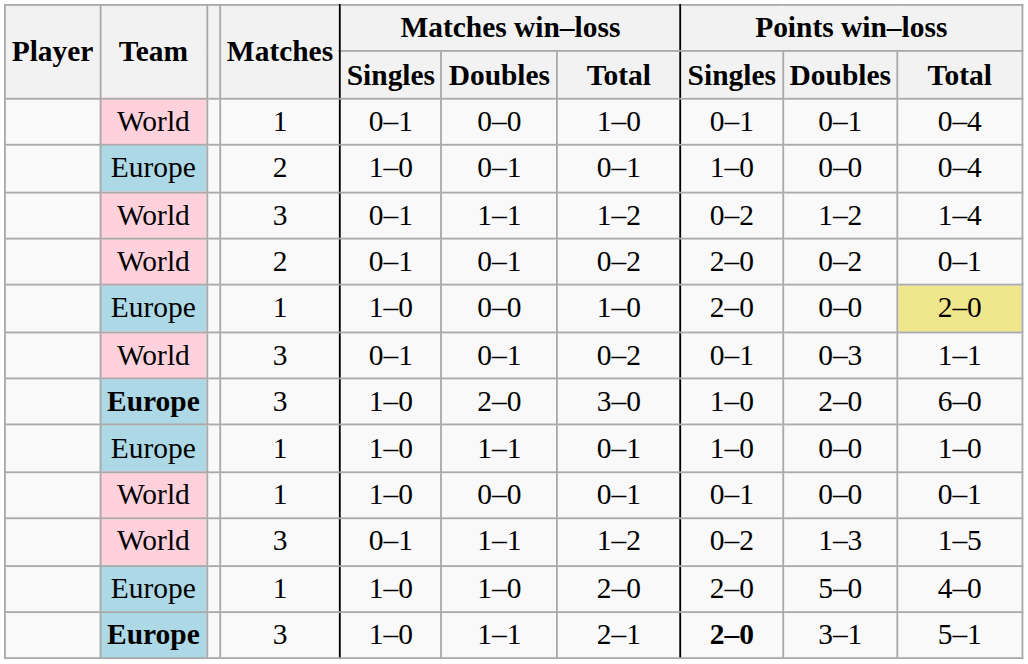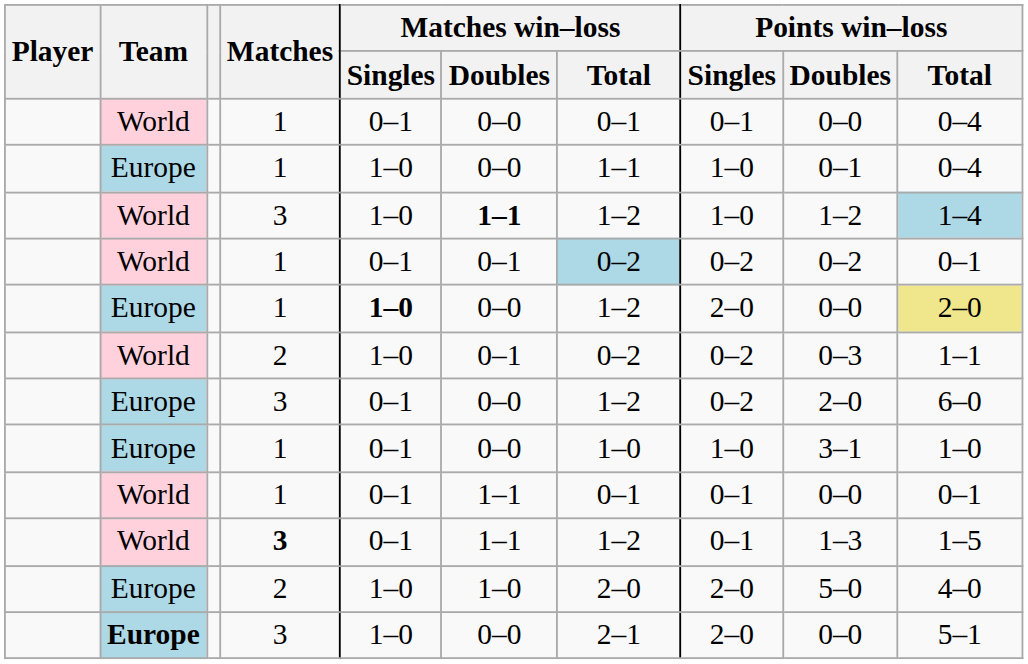row 3 | Matches win–loss / Total: 1–0 -> 0–1
row 3 | Points win–loss / Doubles: 0–1 -> 0–0
row 4 | Matches: 2 -> 1
row 4 | Matches win–loss / Doubles: 0–1 -> 0–0
row 4 | Matches win–loss / Total: 0–1 -> 1–1
row 4 | Points win–loss / Doubles: 0–0 -> 0–1
row 5 | Matches win–loss / Singles: 0–1 -> 1–0
row 5 | Matches win–loss / Doubles: normal -> bold
row 5 | Points win–loss / Singles: 0–2 -> 1–0
row 5 | Points win–loss / Total: no background -> lightblue background
row 6 | Matches: 2 -> 1
row 6 | Matches win–loss / Total: no background -> lightblue background
row 6 | Points win–loss / Singles: 2–0 -> 0–2
row 7 | Matches win–loss / Singles: normal -> bold
row 7 | Matches win–loss / Total: 1–0 -> 1–2
row 8 | Matches: 3 -> 2
row 8 | Matches win–loss / Singles: 0–1 -> 1–0
row 8 | Points win–loss / Singles: 0–1 -> 0–2
row 9 | Team: bold -> normal
row 9 | Matches win–loss / Singles: 1–0 -> 0–1
row 9 | Matches win–loss / Doubles: 2–0 -> 0–0
row 9 | Matches win–loss / Total: 3–0 -> 1–2
row 9 | Points win–loss / Singles: 1–0 -> 0–2
row 10 | Matches win–loss / Singles: 1–0 -> 0–1
row 10 | Matches win–loss / Doubles: 1–1 -> 0–0
row 10 | Matches win–loss / Total: 0–1 -> 1–0
row 10 | Points win–loss / Doubles: 0–0 -> 3–1
row 11 | Matches win–loss / Singles: 1–0 -> 0–1
row 11 | Matches win–loss / Doubles: 0–0 -> 1–1
row 12 | Matches: normal -> bold
row 12 | Points win–loss / Singles: 0–2 -> 0–1
row 13 | Matches: 1 -> 2
row 14 | Matches win–loss / Doubles: 1–1 -> 0–0
row 14 | Points win–loss / Singles: bold -> normal
row 14 | Points win–loss / Doubles: 3–1 -> 0–0
